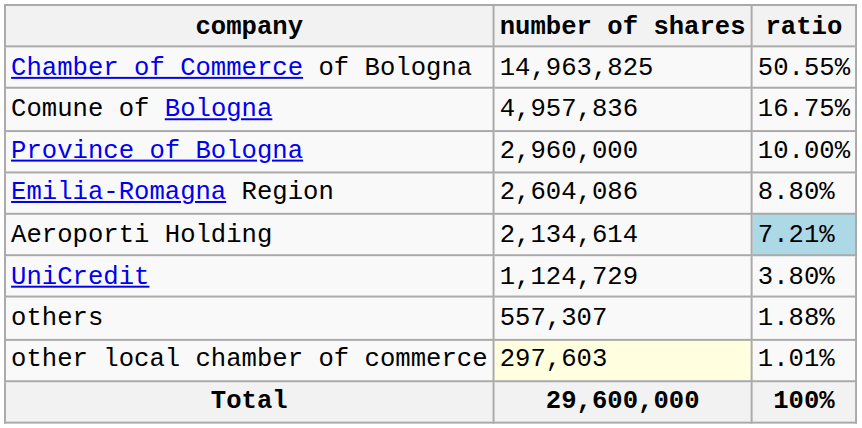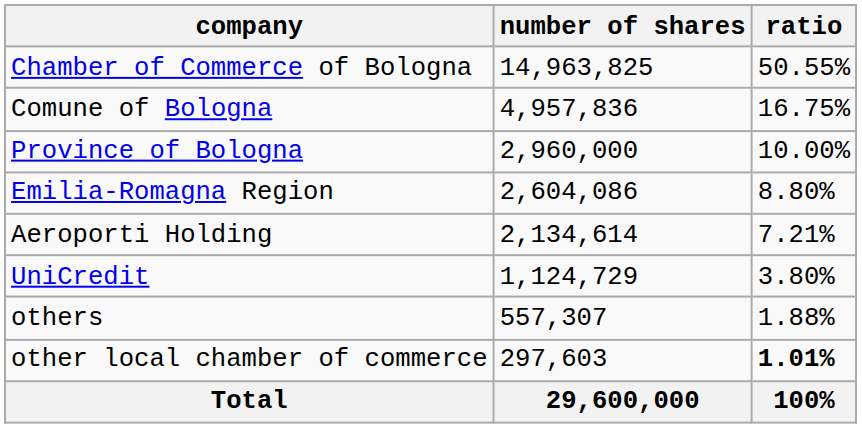Aeroporti Holding | ratio: lightblue background -> no background
other local chamber of commerce | number of shares: lightyellow background -> no background
other local chamber of commerce | ratio: normal -> bold
